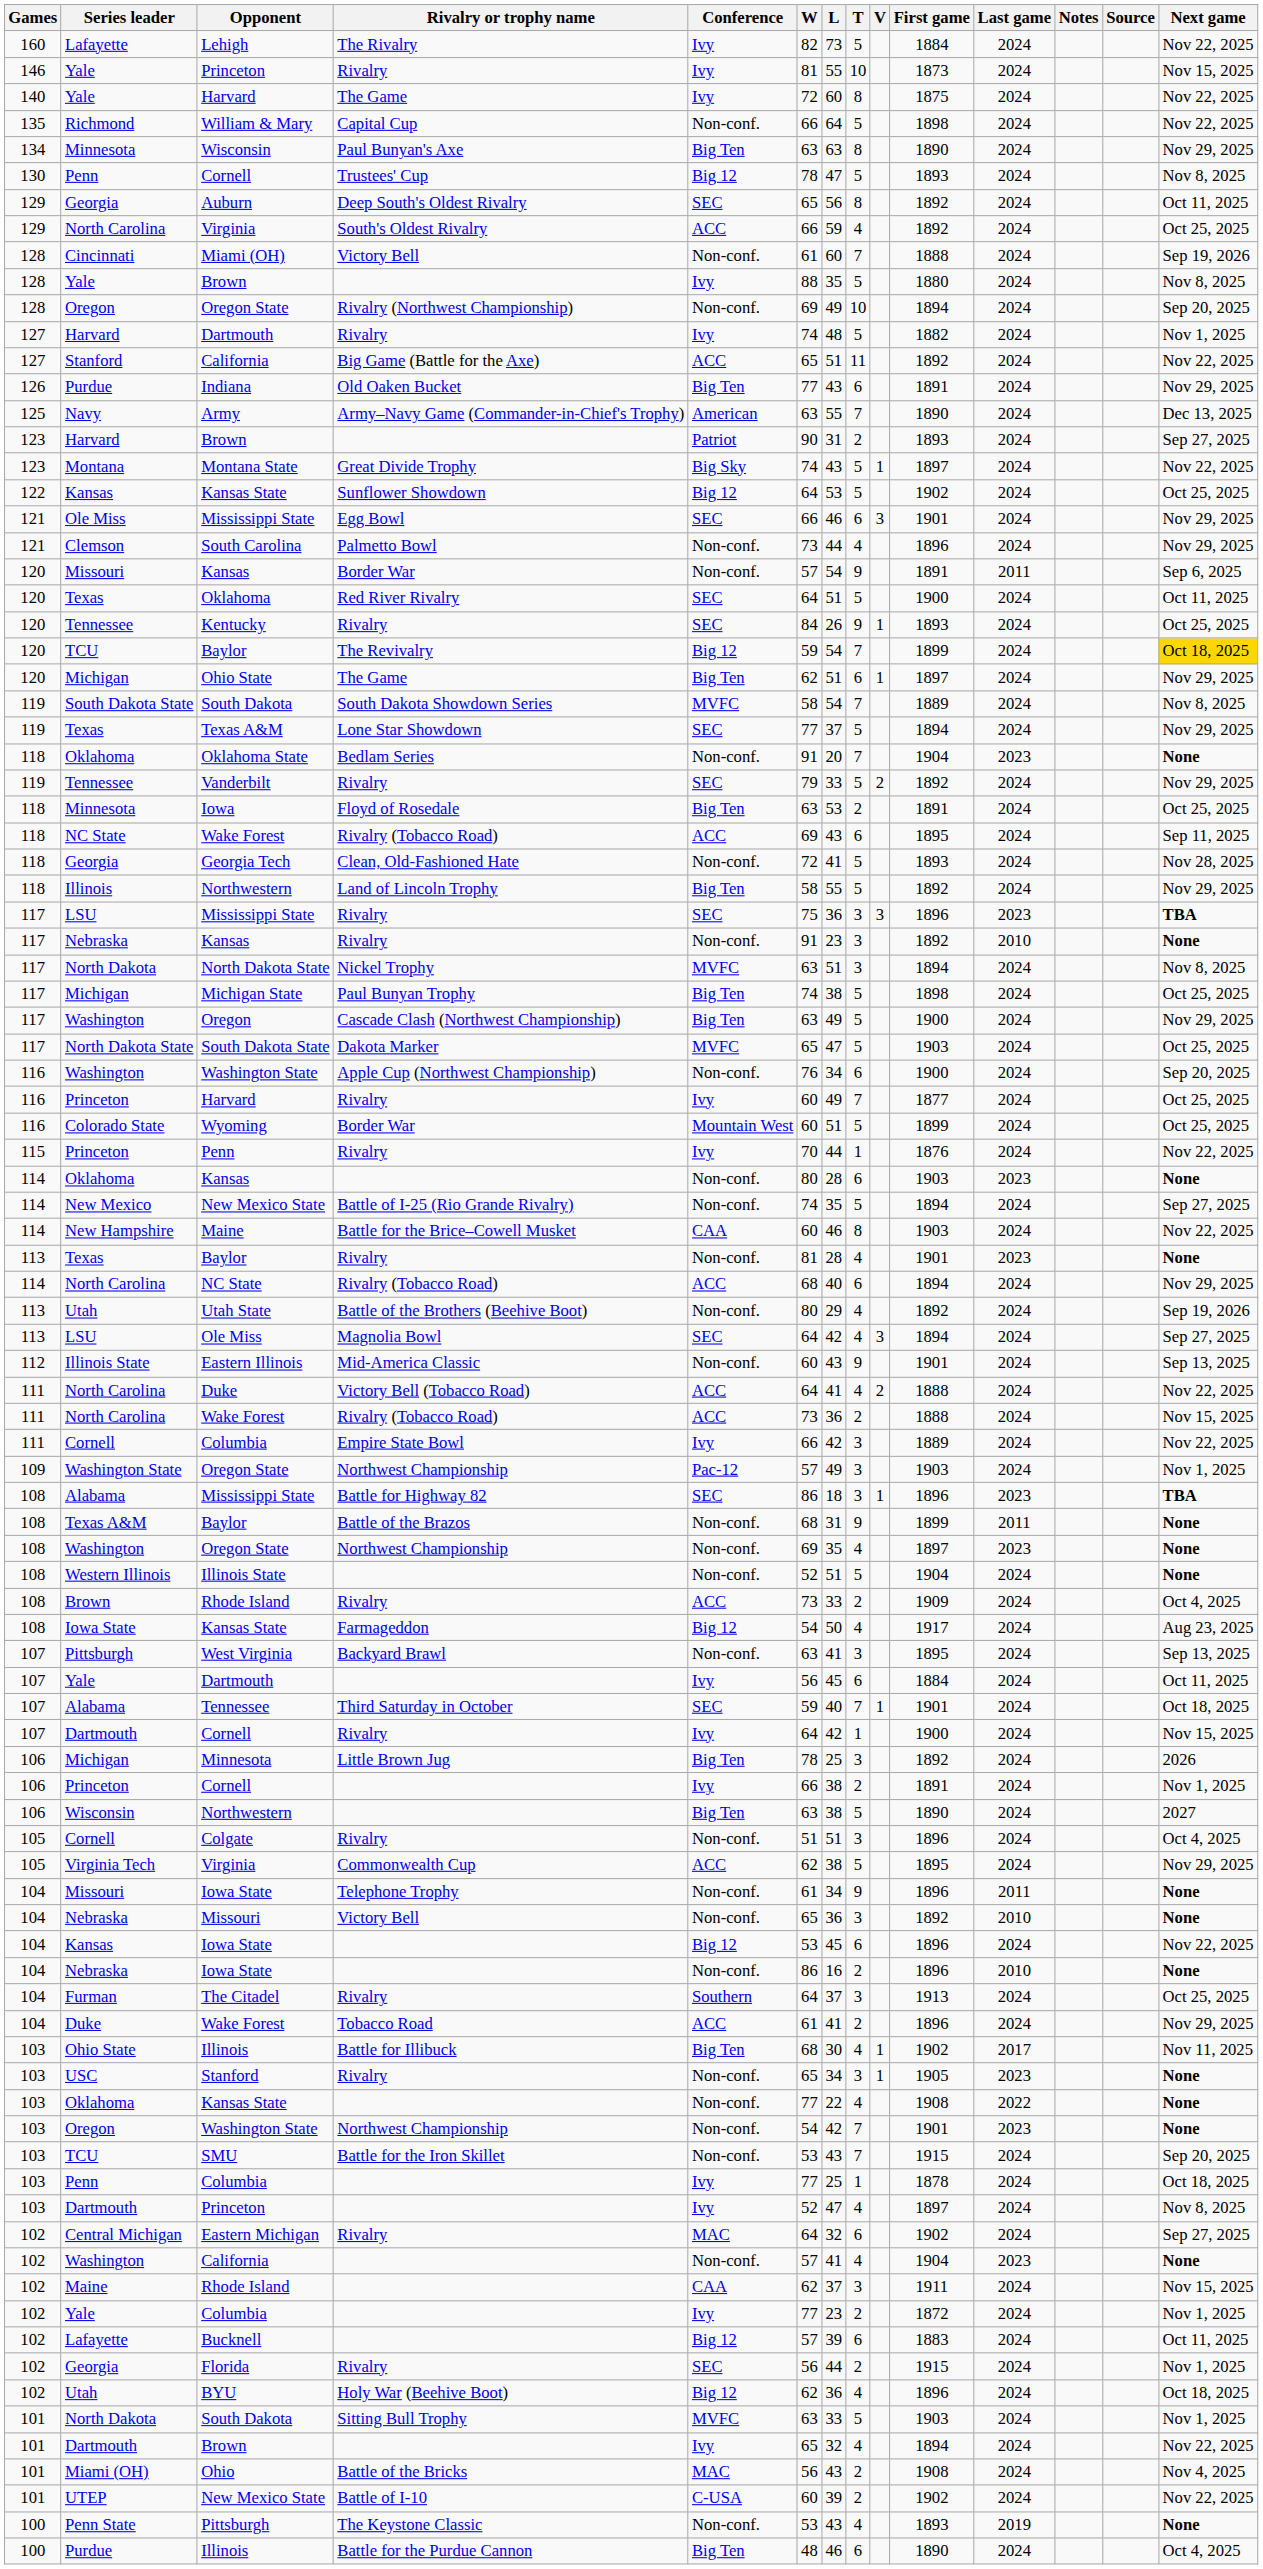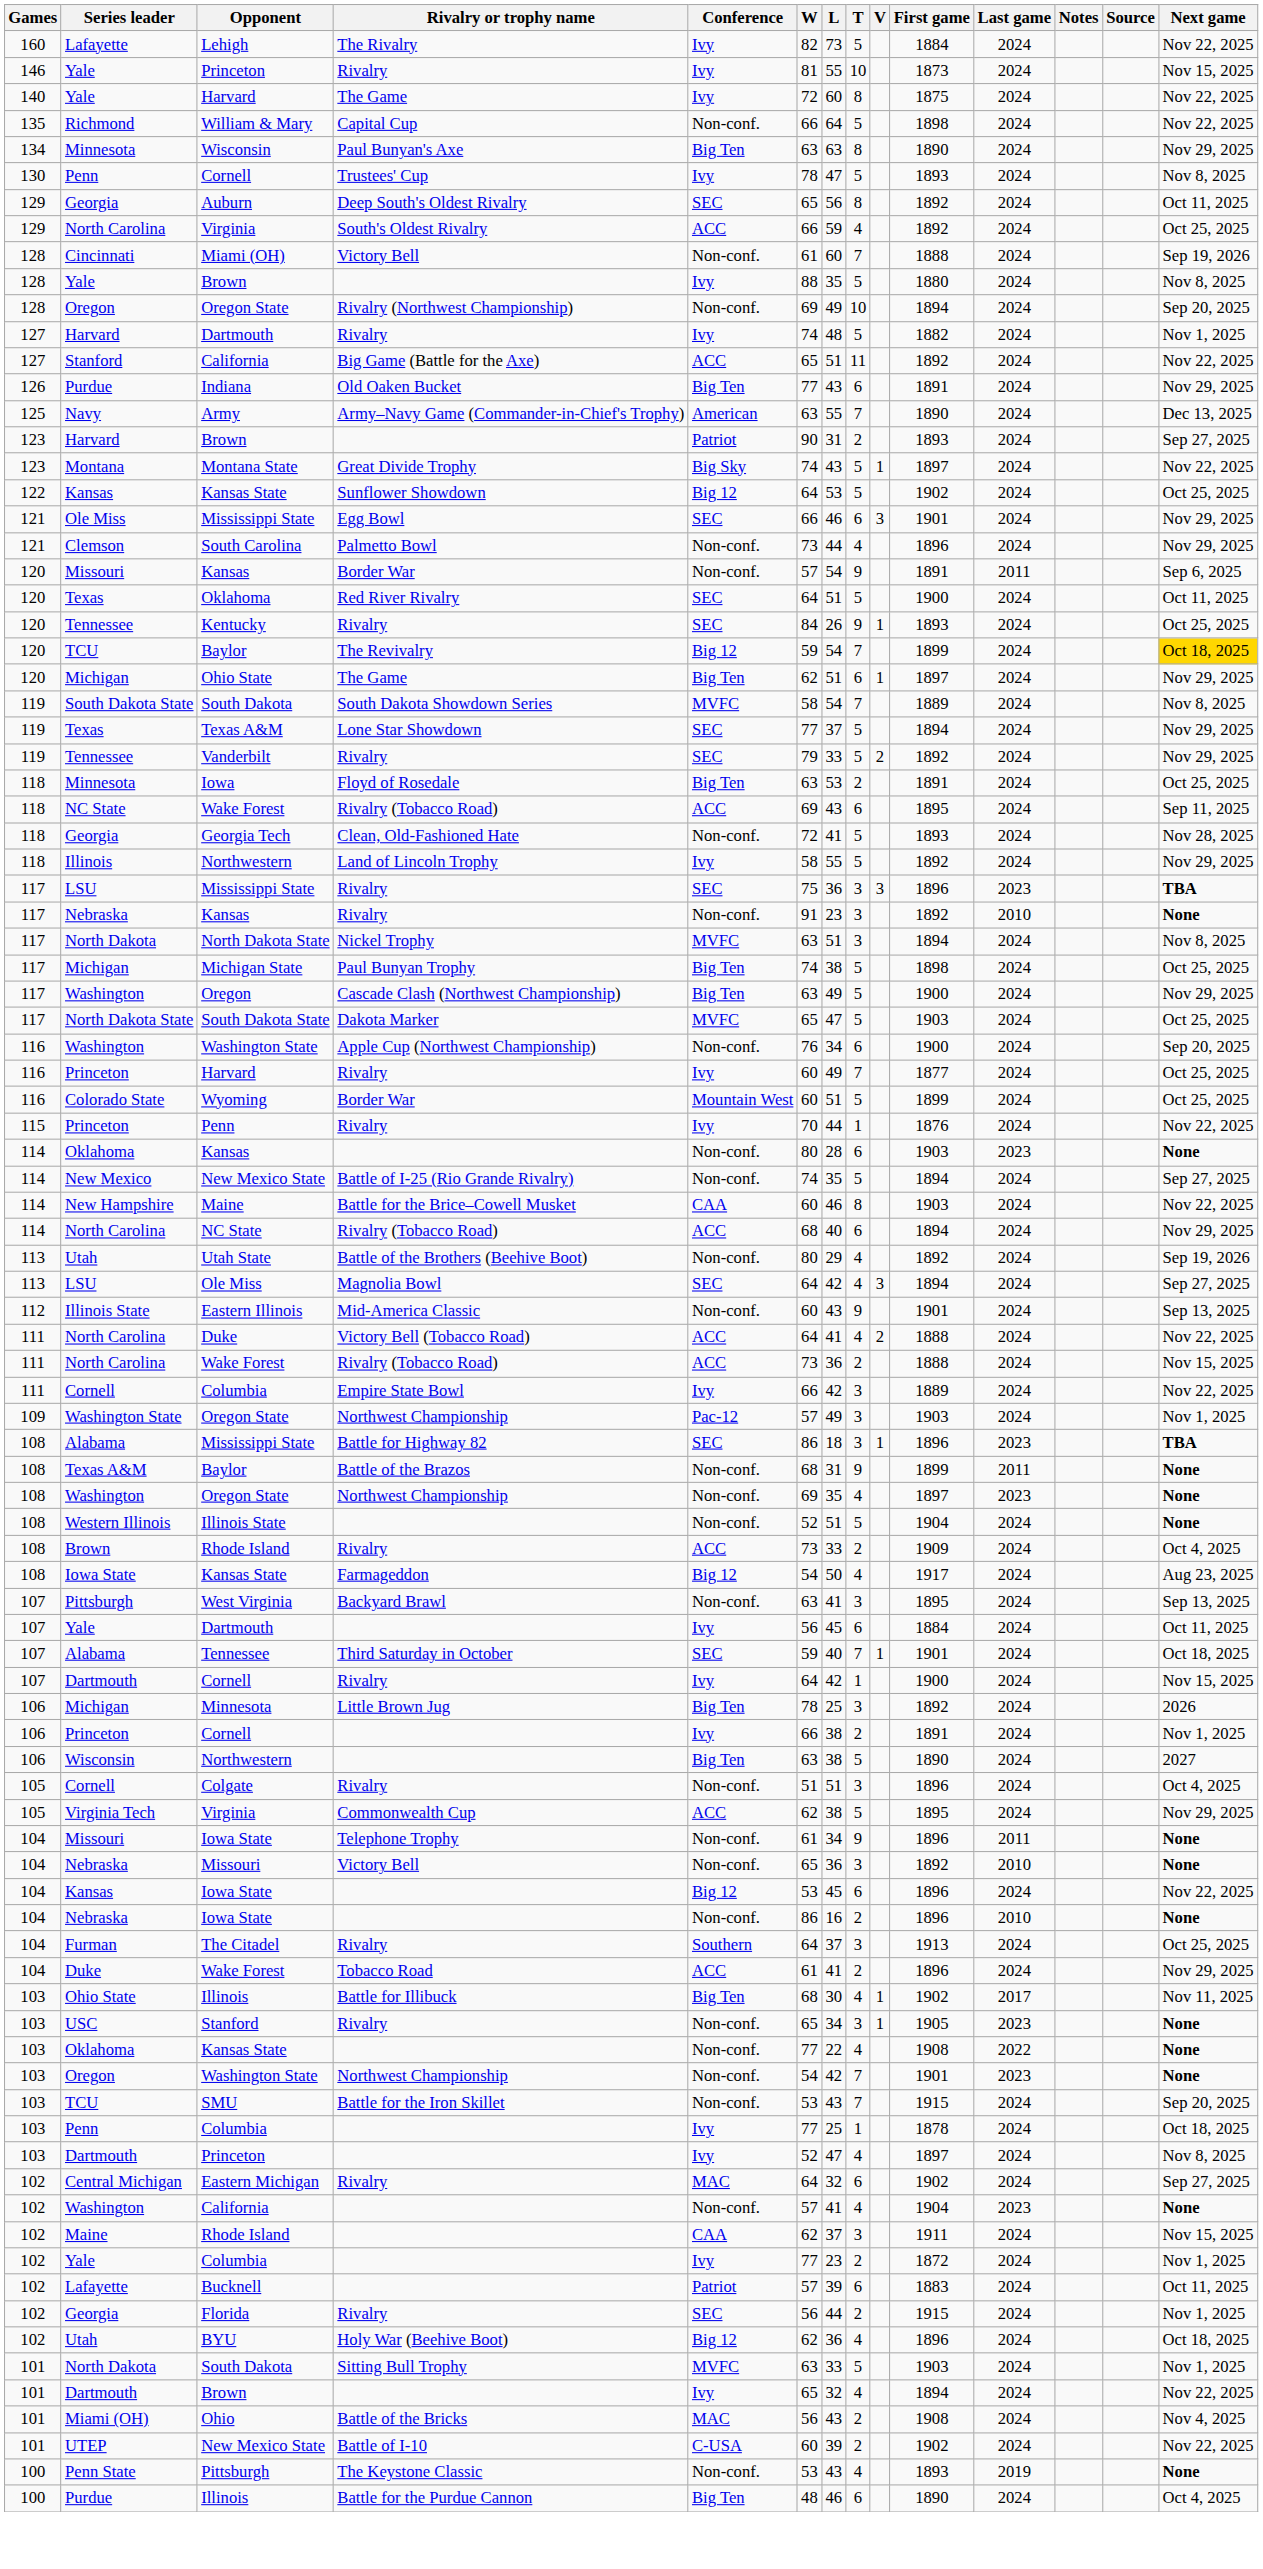Penn / Cornell | Conference: Big 12 -> Ivy
- row: 118 | Oklahoma | Oklahoma State | Bedlam Series | Non-conf. | 91 | 20 | 7 | 1904 | 2023 | None
Illinois / Northwestern | Conference: Big Ten -> Ivy
- row: 113 | Texas | Baylor | Rivalry | Non-conf. | 81 | 28 | 4 | 1901 | 2023 | None
Bucknell | Conference: Big 12 -> Patriot
